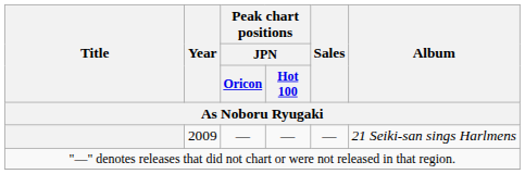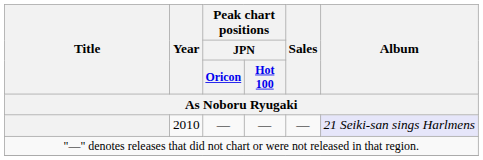row 5 | Year: 2009 -> 2010
row 5 | Album: no background -> lavender background
